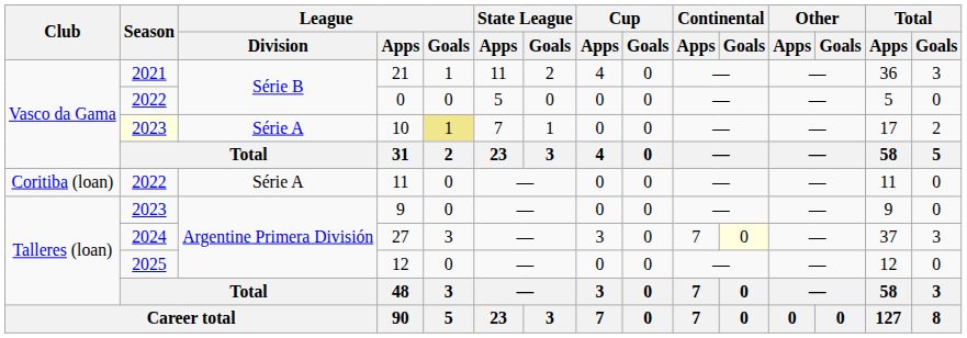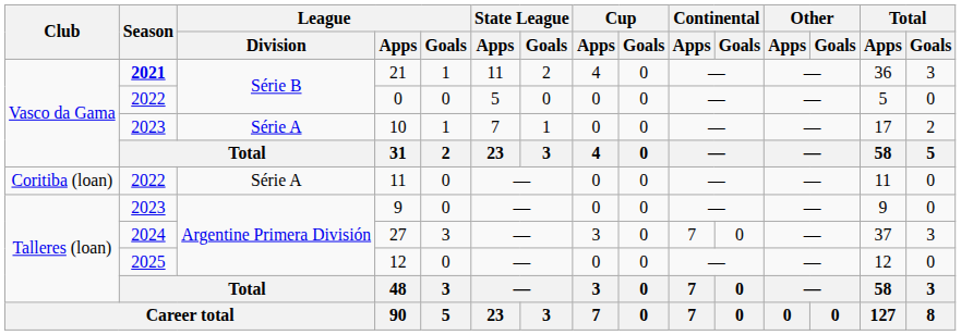21 | Season: normal -> bold
10 | Season: lightyellow background -> no background
10 | League / Goals: khaki background -> no background
27 | Continental / Goals: lightyellow background -> no background
